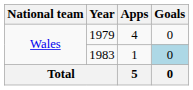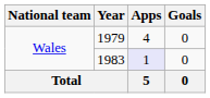1983 | Apps: no background -> lavender background
1983 | Goals: lightblue background -> no background
